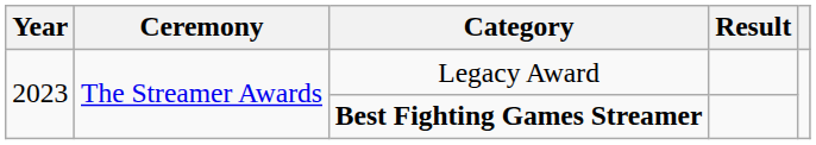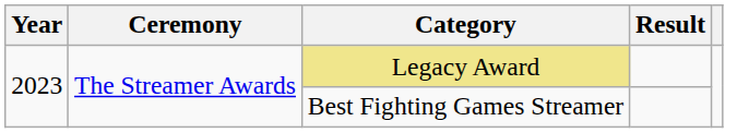Legacy Award | Category: no background -> khaki background
Best Fighting Games Streamer | Category: bold -> normal
